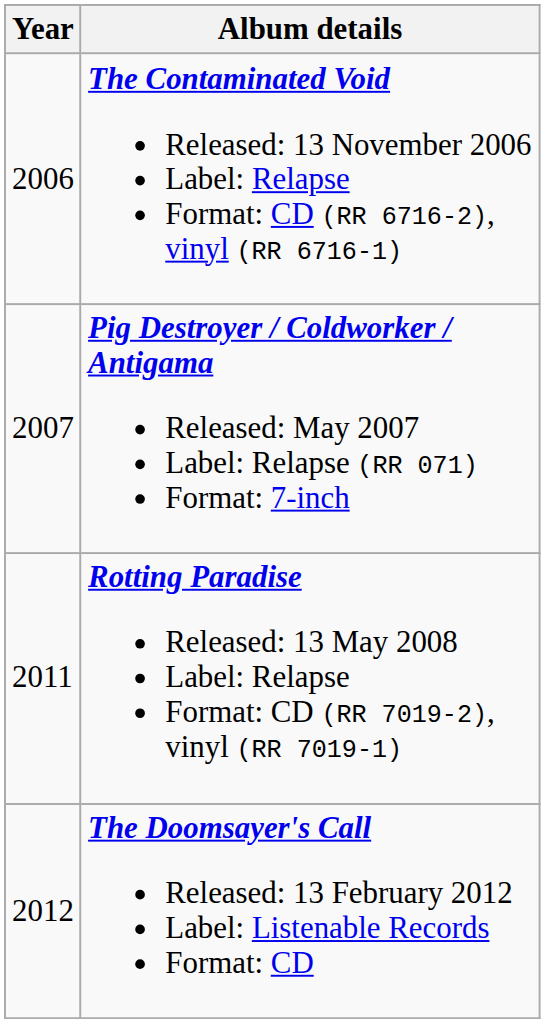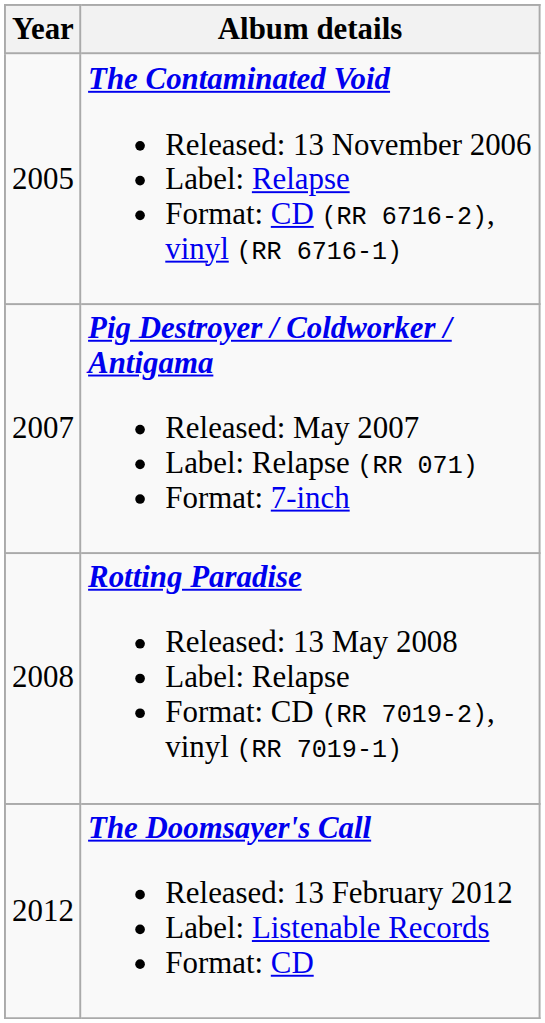row 2 | Year: 2006 -> 2005
row 4 | Year: 2011 -> 2008
